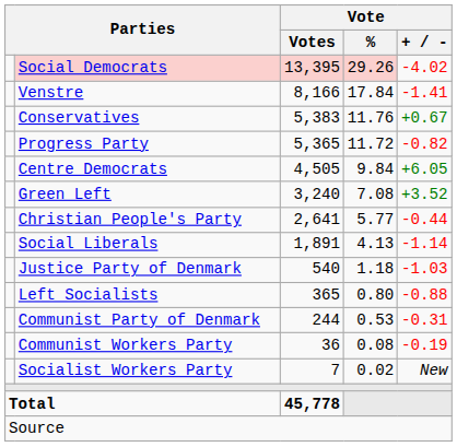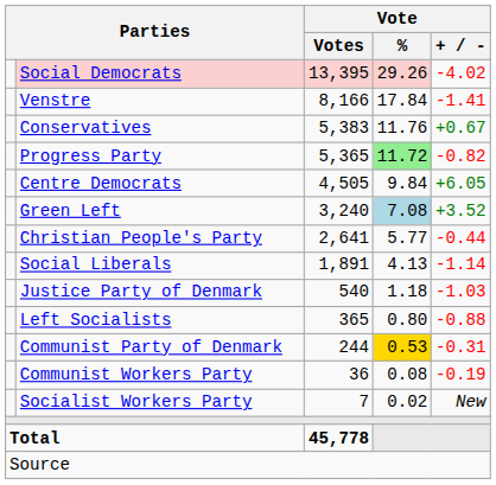Progress Party | Vote / %: no background -> lightgreen background
Green Left | Vote / %: no background -> lightblue background
Communist Party of Denmark | Vote / %: no background -> gold background
